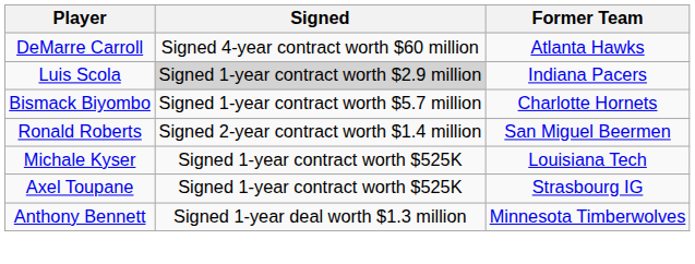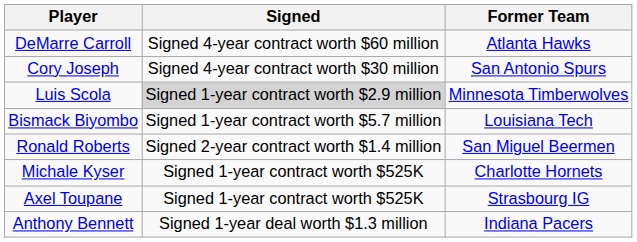+ row: Cory Joseph | Signed 4-year contract worth $30 million | San Antonio Spurs
Luis Scola | Former Team: Indiana Pacers -> Minnesota Timberwolves
Bismack Biyombo | Former Team: Charlotte Hornets -> Louisiana Tech
Michale Kyser | Former Team: Louisiana Tech -> Charlotte Hornets
Anthony Bennett | Former Team: Minnesota Timberwolves -> Indiana Pacers
